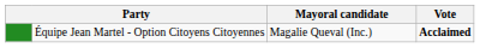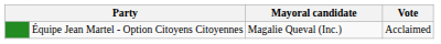Équipe Jean Martel - Option Citoyens Citoyennes | Vote: bold -> normal
